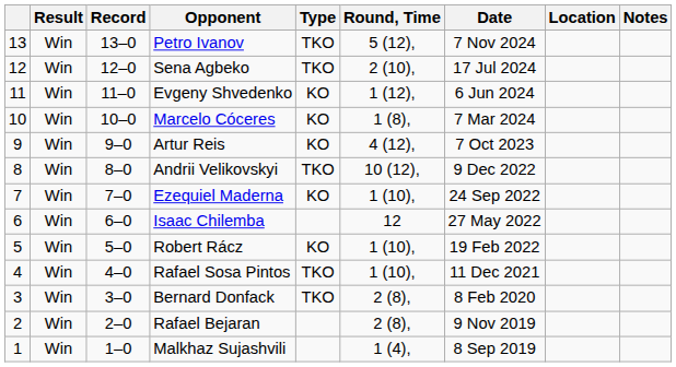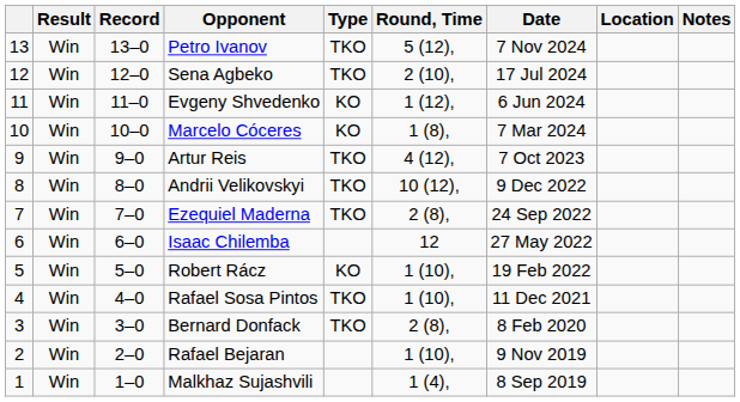Artur Reis | Type: KO -> TKO
Ezequiel Maderna | Type: KO -> TKO
Ezequiel Maderna | Round, Time: 1 (10), -> 2 (8),
Rafael Bejaran | Round, Time: 2 (8), -> 1 (10),
